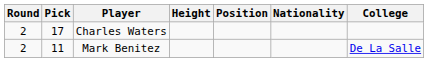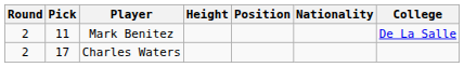rows swapped: Mark Benitez <-> Charles Waters
